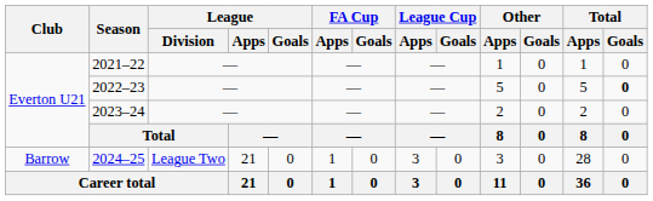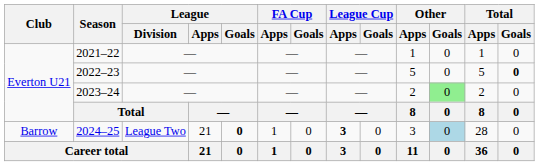2023–24 | Other / Goals: no background -> lightgreen background
2024–25 | League / Goals: normal -> bold
2024–25 | League Cup / Apps: normal -> bold
2024–25 | Other / Goals: no background -> lightblue background
